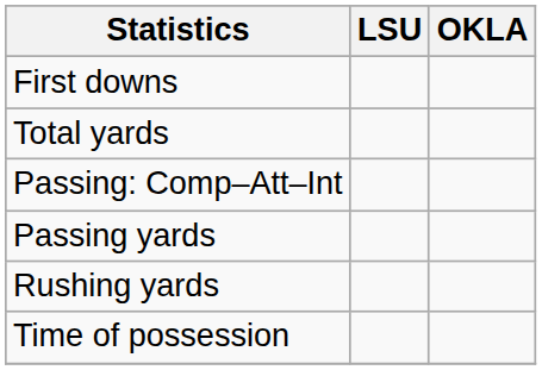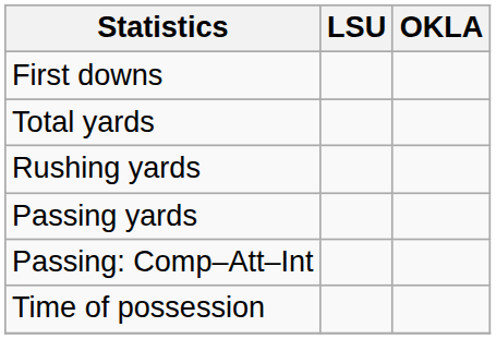rows swapped: Rushing yards <-> Passing: Comp–Att–Int
